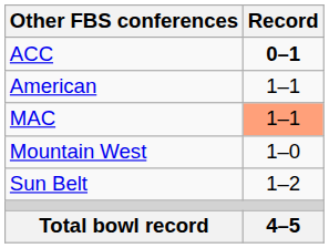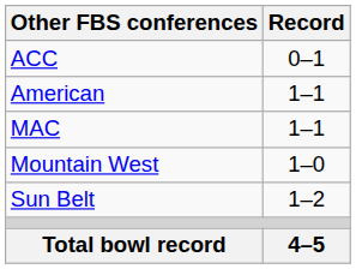ACC | Record: bold -> normal
MAC | Record: lightsalmon background -> no background
